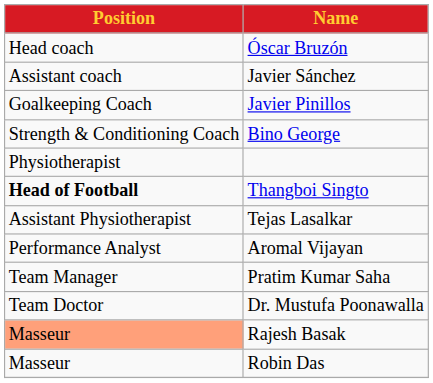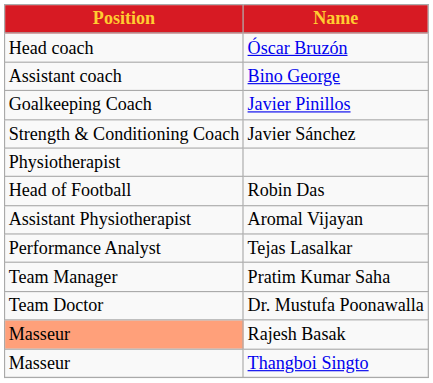row 3 | Name: Javier Sánchez -> Bino George
row 5 | Name: Bino George -> Javier Sánchez
row 7 | Position: bold -> normal
row 7 | Name: Thangboi Singto -> Robin Das
row 8 | Name: Tejas Lasalkar -> Aromal Vijayan
row 9 | Name: Aromal Vijayan -> Tejas Lasalkar
row 13 | Name: Robin Das -> Thangboi Singto
